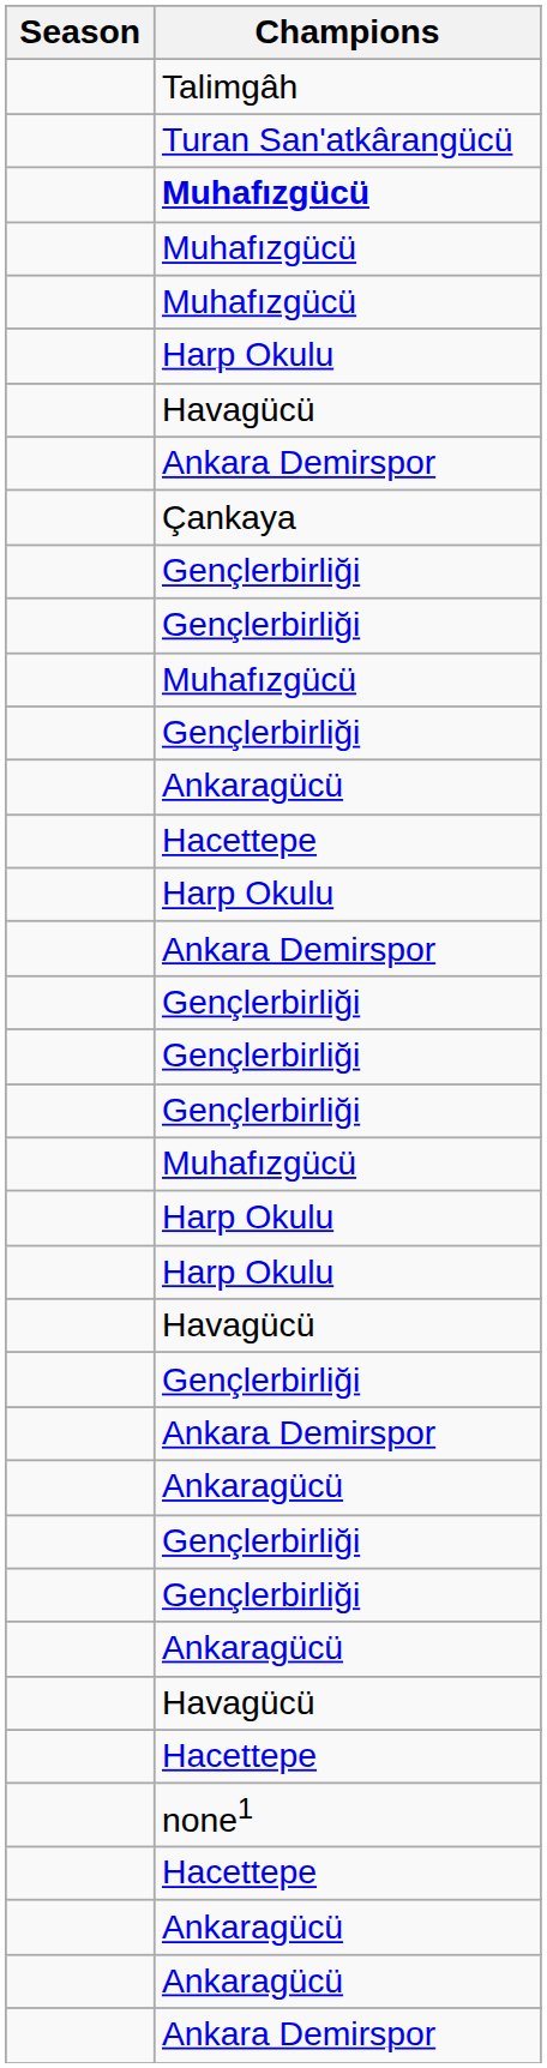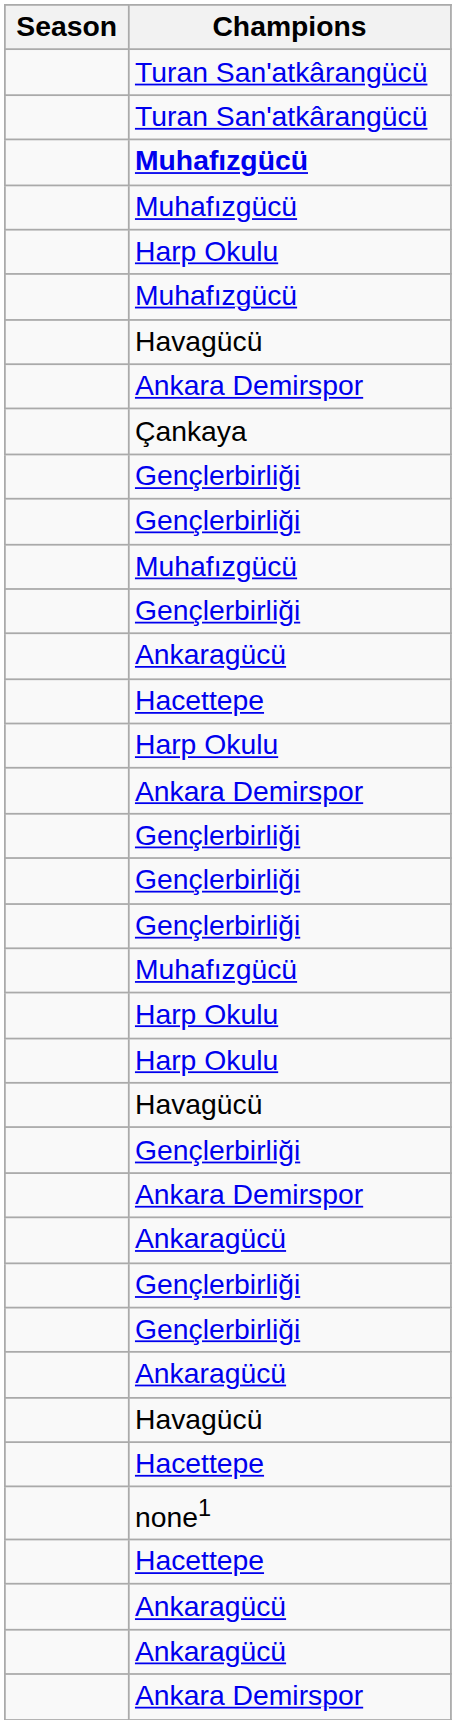row 2 | Champions: Talimgâh -> Turan San'atkârangücü
row 6 | Champions: Muhafızgücü -> Harp Okulu
row 7 | Champions: Harp Okulu -> Muhafızgücü
